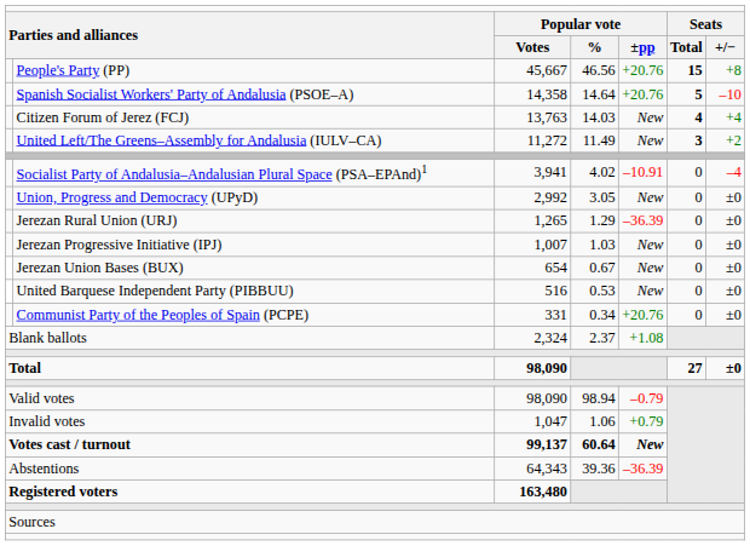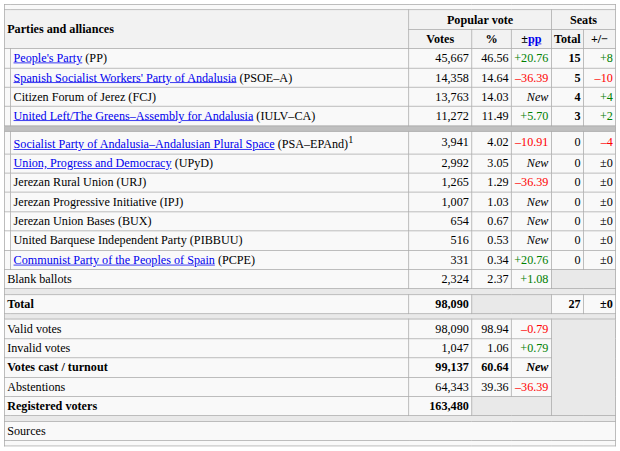Spanish Socialist Workers' Party of Andalusia (PSOE–A) | column 5: +20.76 -> –36.39
United Left/The Greens–Assembly for Andalusia (IULV–CA) | column 5: New -> +5.70
